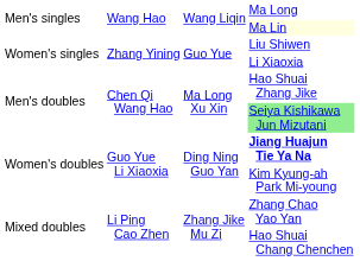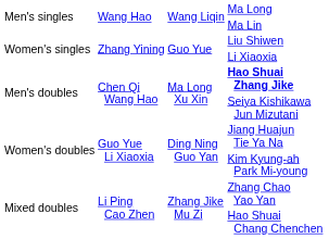Ma Lin | column 4: lightyellow background -> no background
Hao Shuai Zhang Jike | column 4: normal -> bold
Seiya Kishikawa Jun Mizutani | column 4: lightgreen background -> no background
Jiang Huajun Tie Ya Na | column 4: bold -> normal
